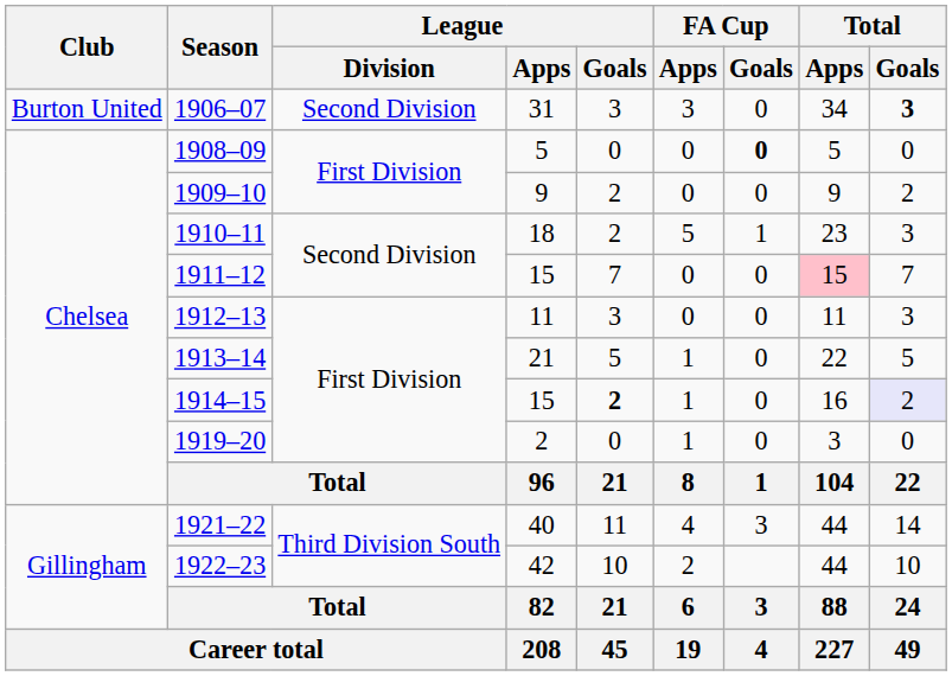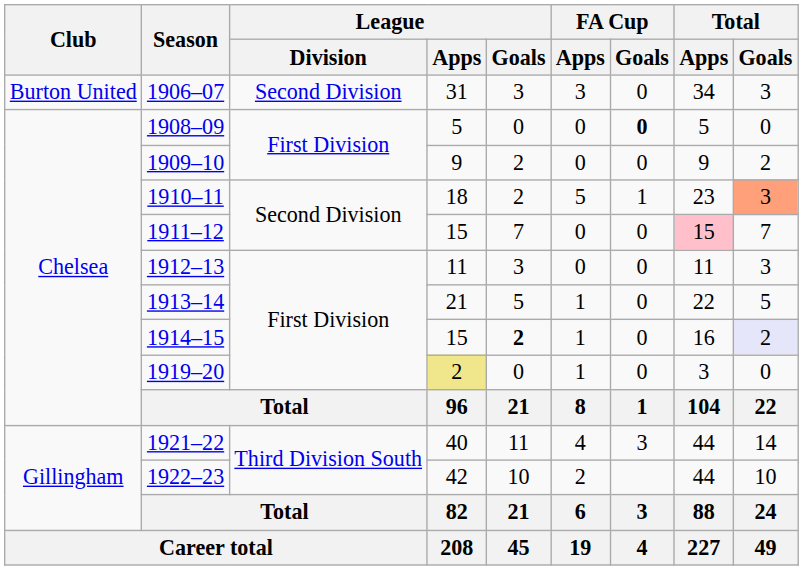1906–07 | Total / Goals: bold -> normal
1910–11 | Total / Goals: no background -> lightsalmon background
1919–20 | League / Apps: no background -> khaki background
